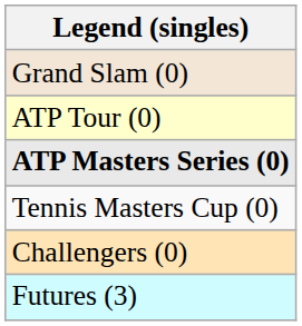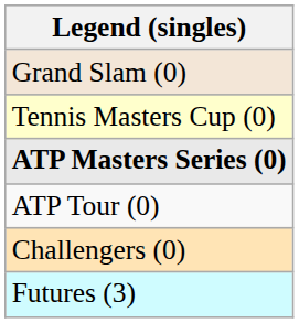row 3 | column 1: ATP Tour (0) -> Tennis Masters Cup (0)
row 5 | column 1: Tennis Masters Cup (0) -> ATP Tour (0)
